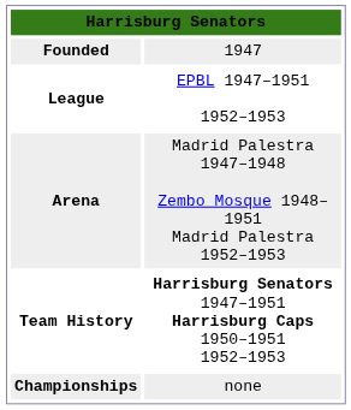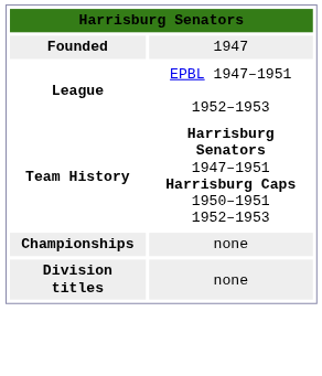- row: Arena | Madrid Palestra 1947–1948 Zembo Mosque 1948–1951 Madrid Palestra 1952–1953
+ row: Division titles | none
